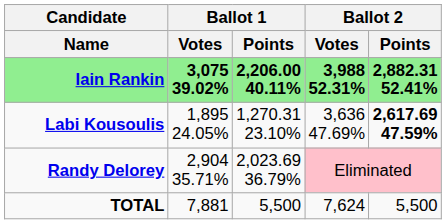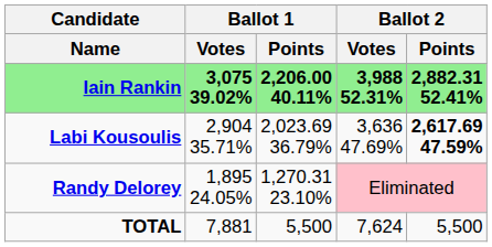Labi Kousoulis | Ballot 1 / Votes: 1,895 24.05% -> 2,904 35.71%
Labi Kousoulis | Ballot 1 / Points: 1,270.31 23.10% -> 2,023.69 36.79%
Randy Delorey | Ballot 1 / Votes: 2,904 35.71% -> 1,895 24.05%
Randy Delorey | Ballot 1 / Points: 2,023.69 36.79% -> 1,270.31 23.10%
